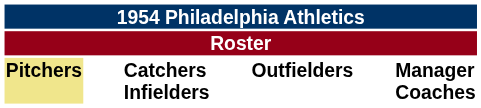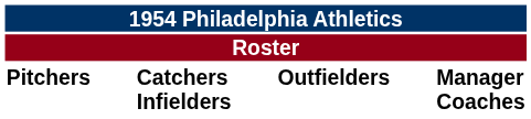Pitchers | column 1: khaki background -> no background
